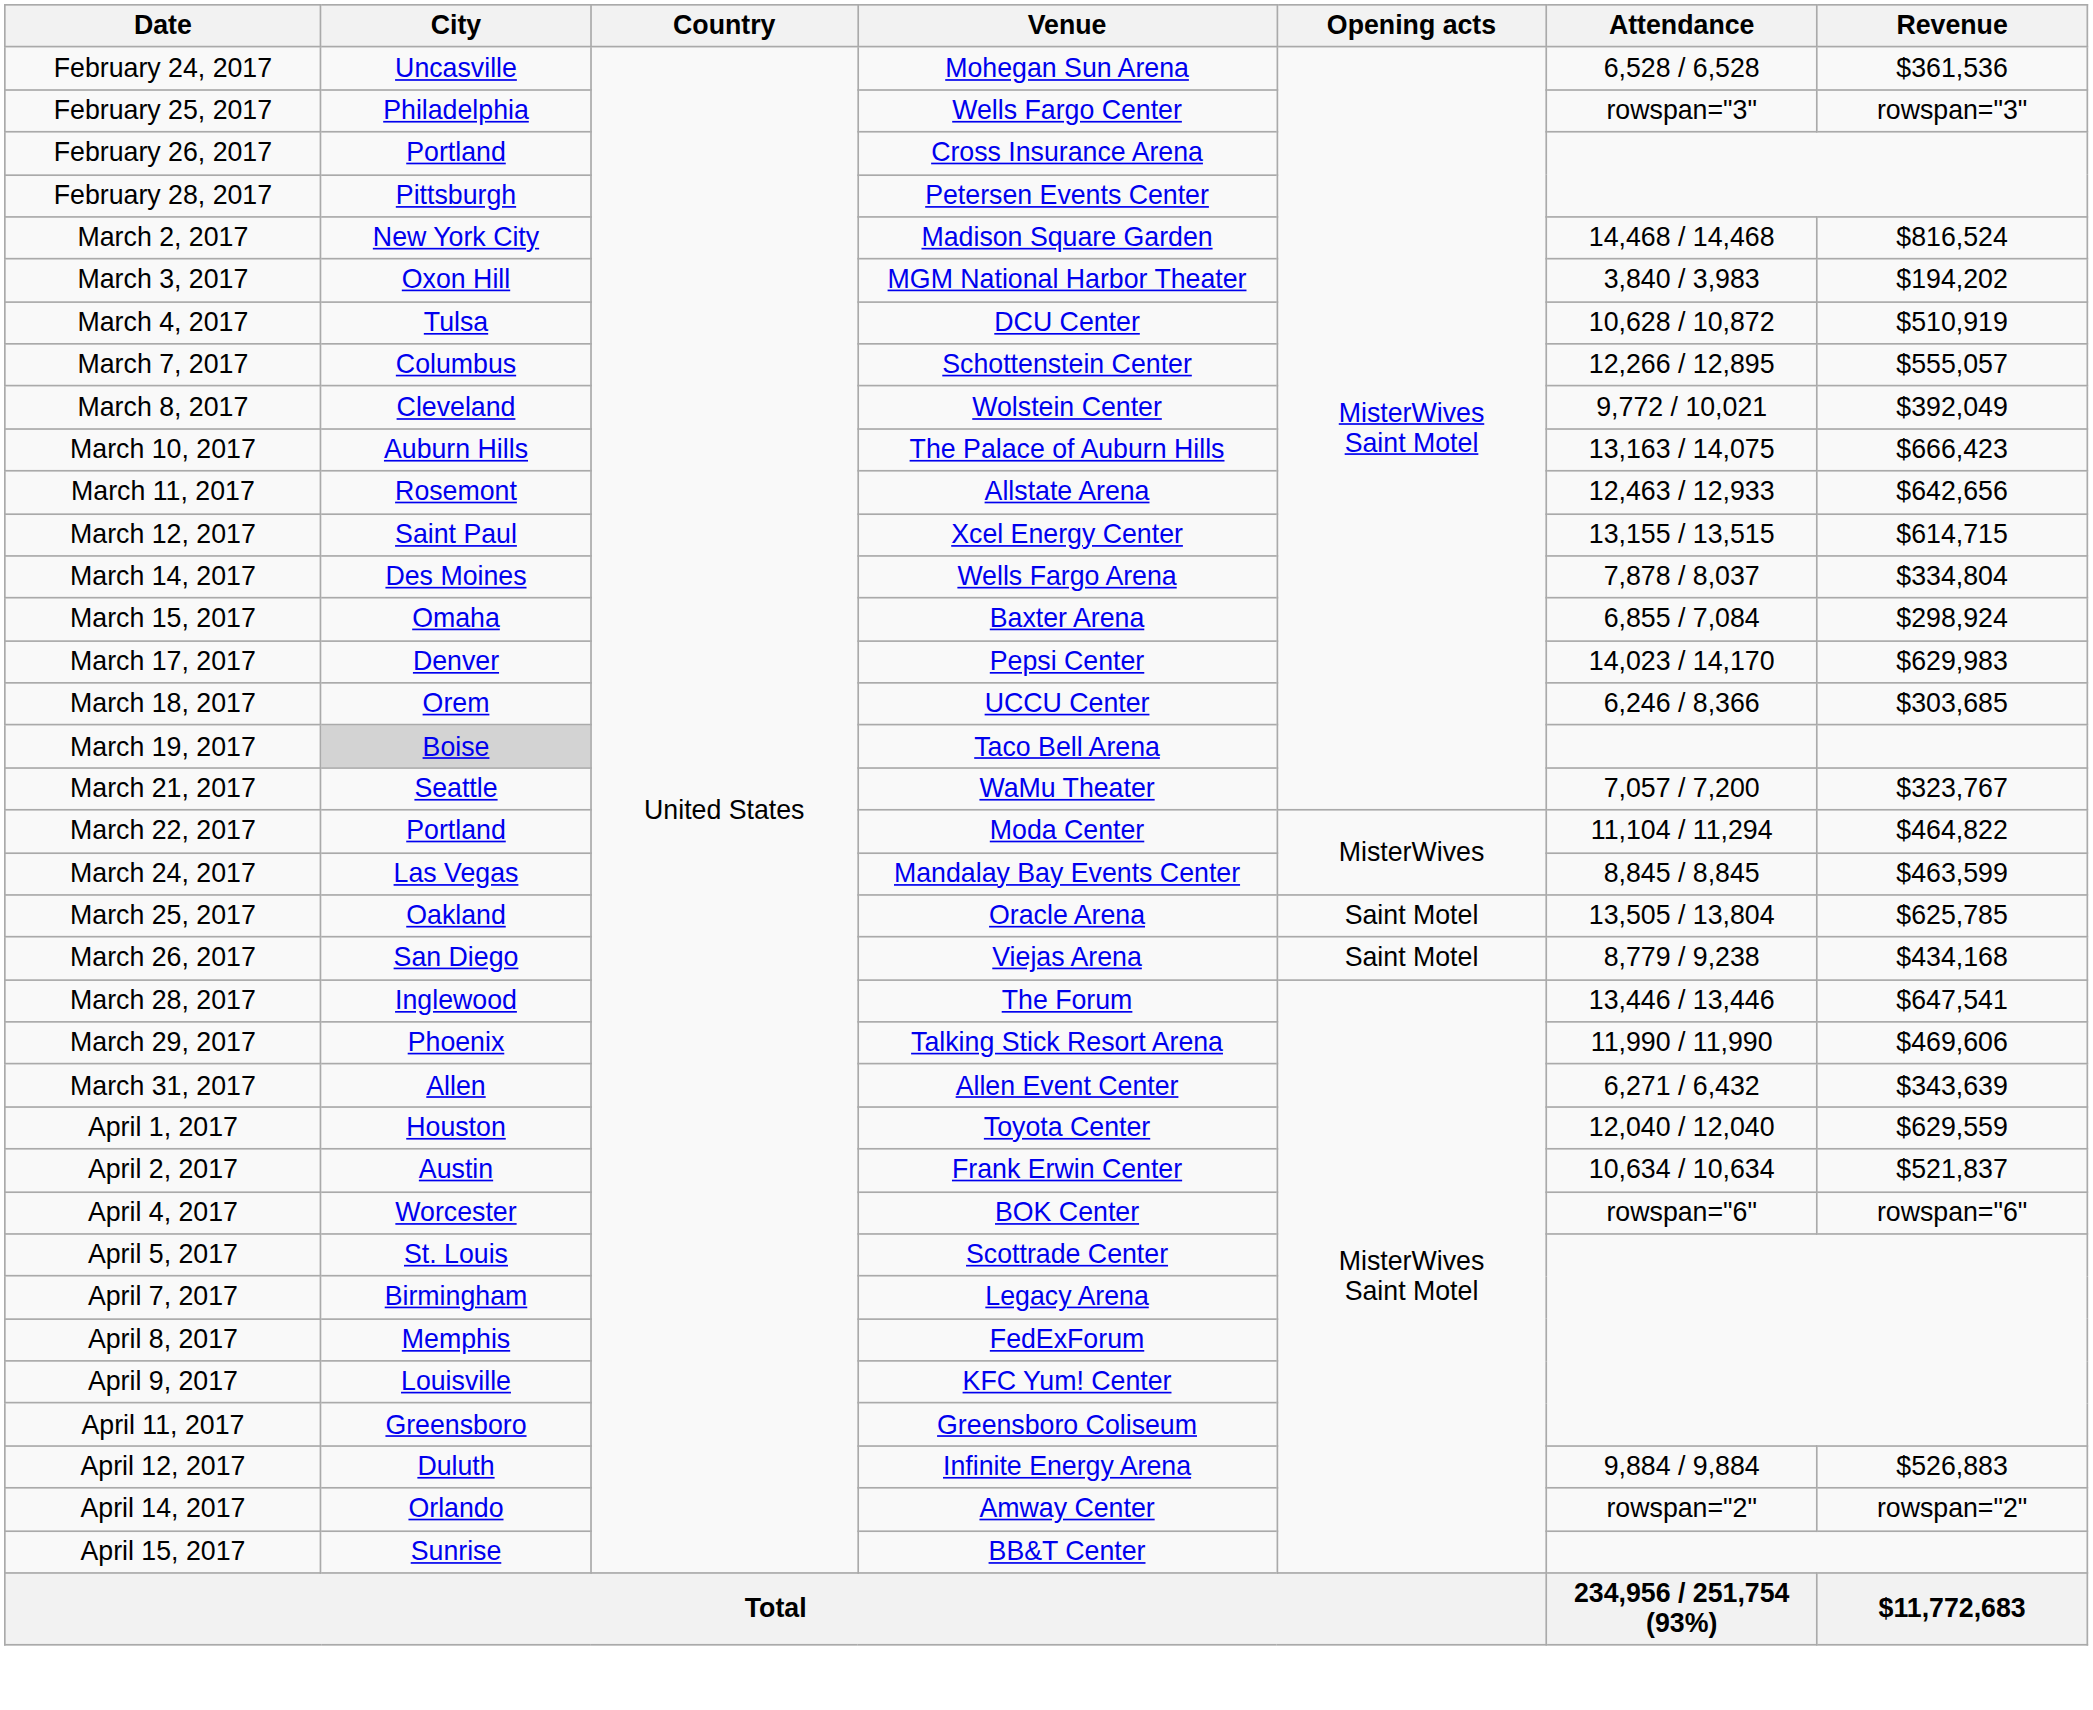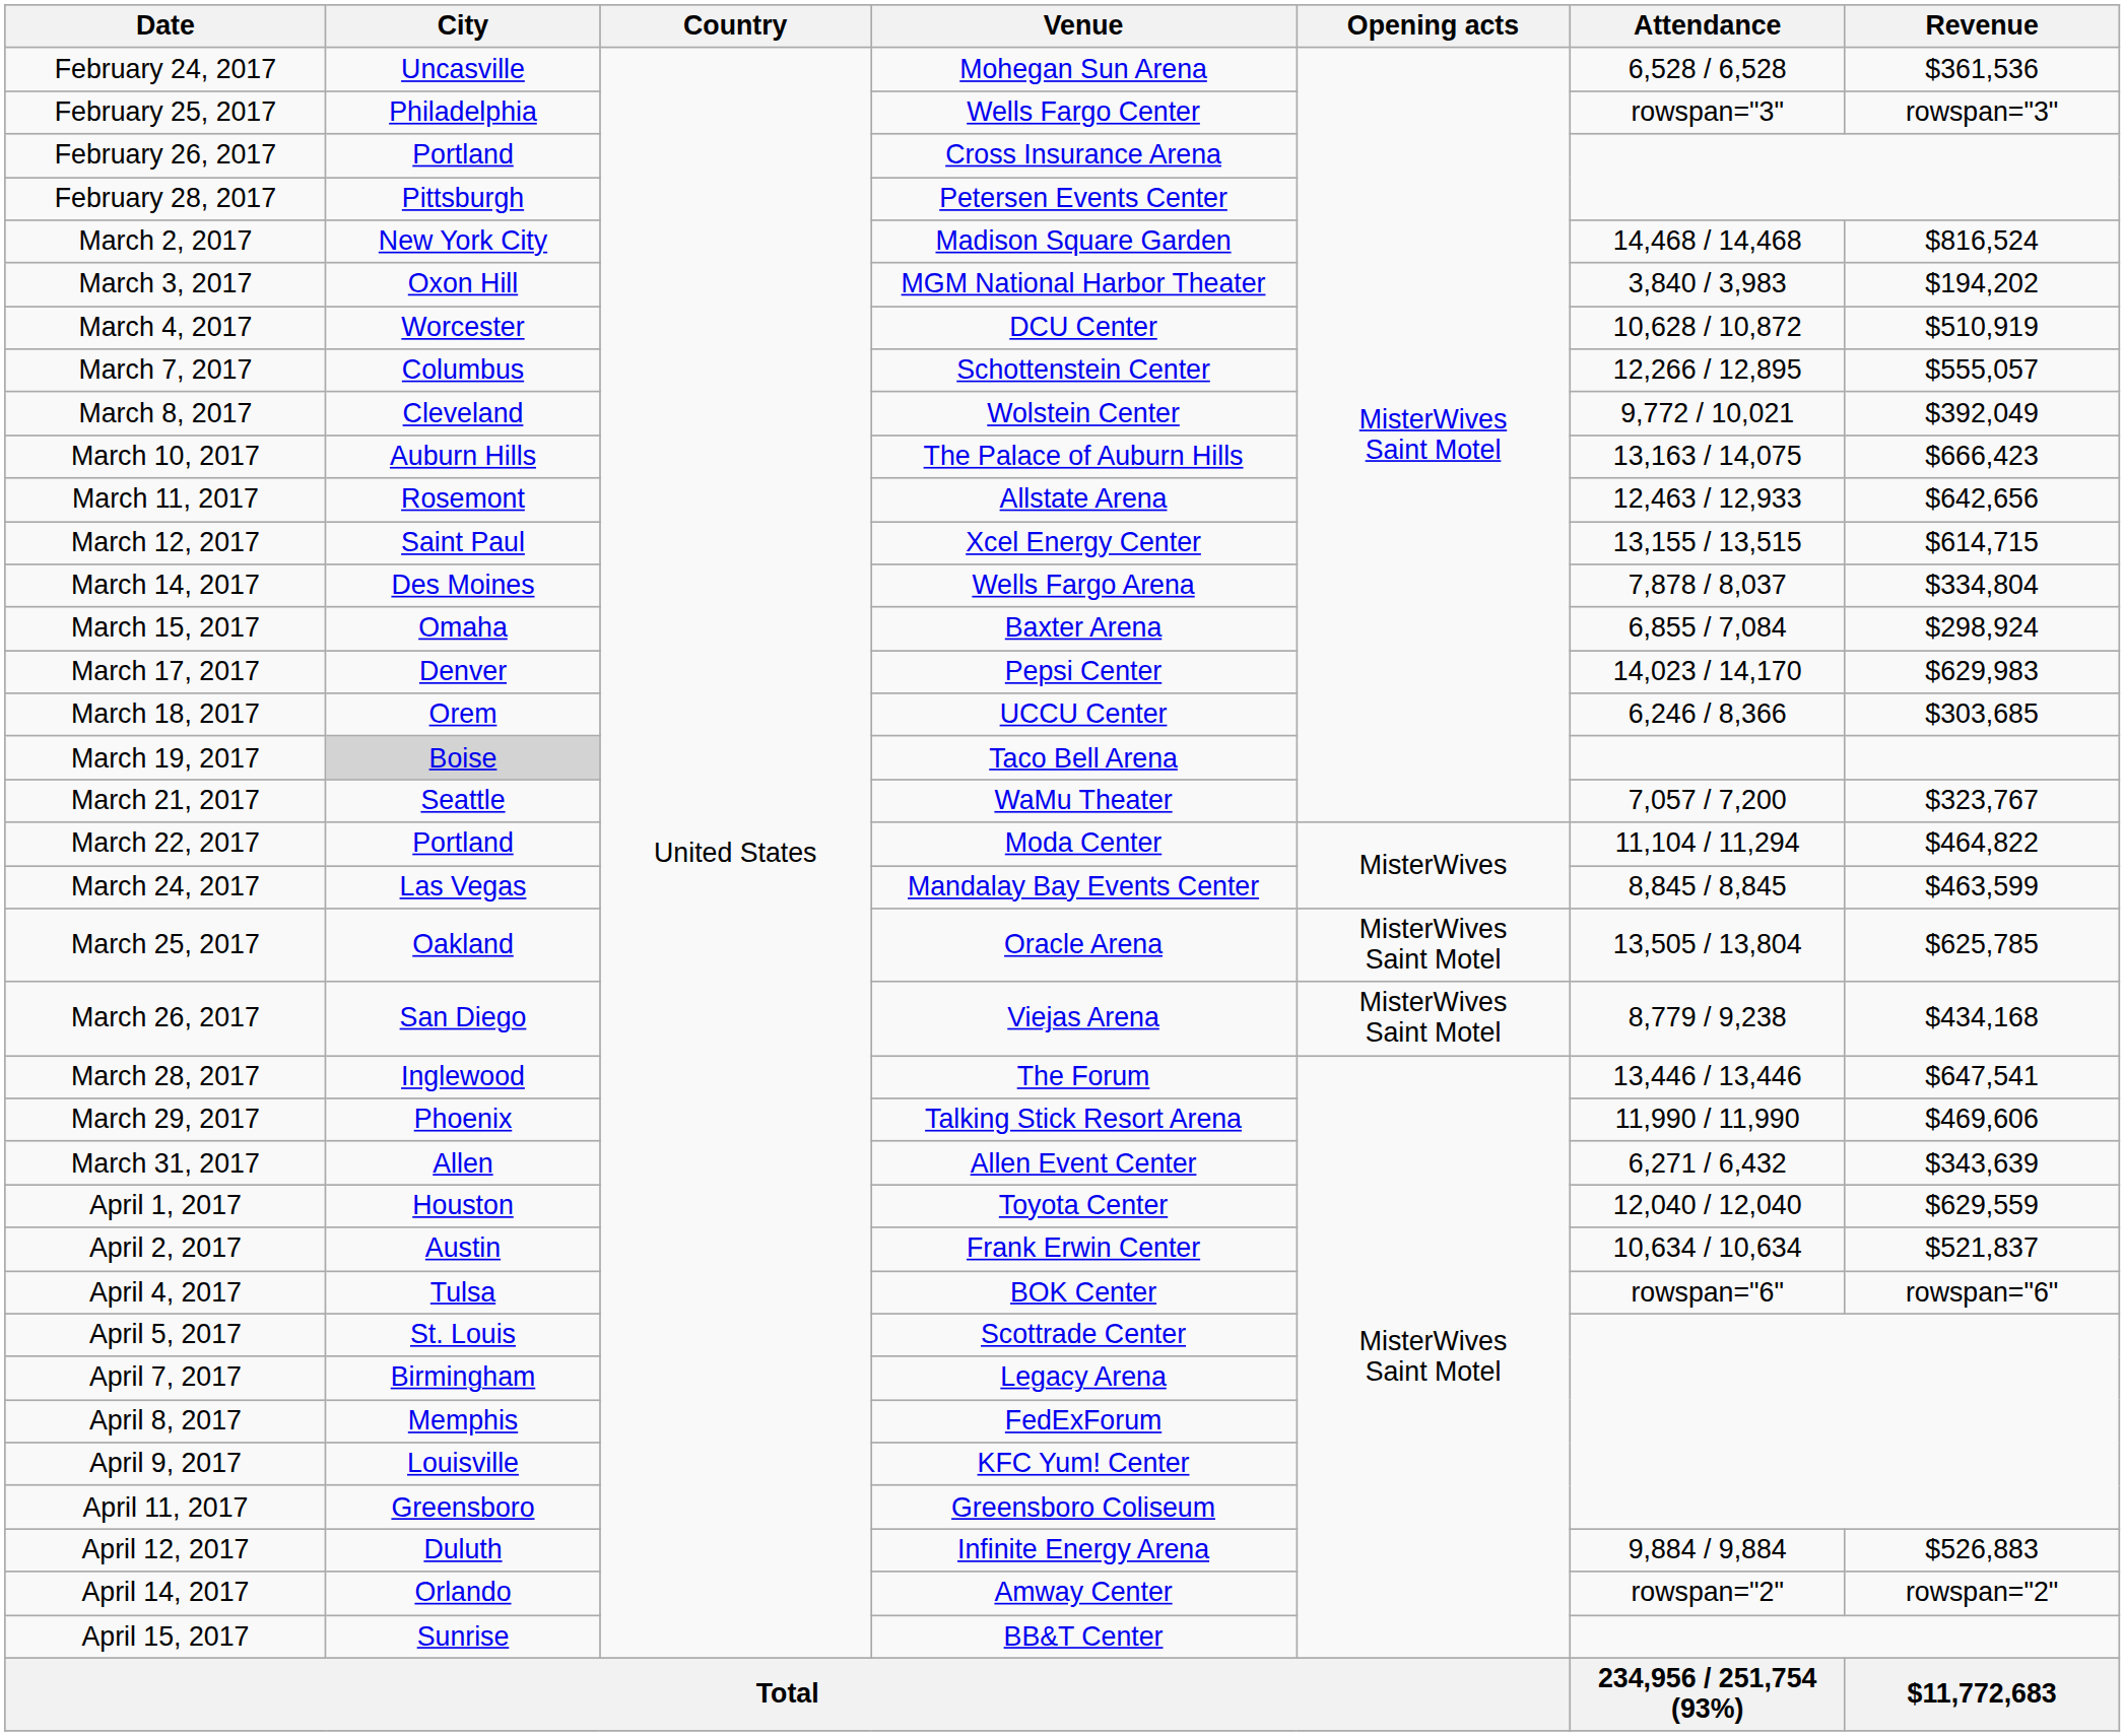March 4, 2017 | City: Tulsa -> Worcester
March 25, 2017 | Opening acts: Saint Motel -> MisterWives Saint Motel
March 26, 2017 | Opening acts: Saint Motel -> MisterWives Saint Motel
April 4, 2017 | City: Worcester -> Tulsa
